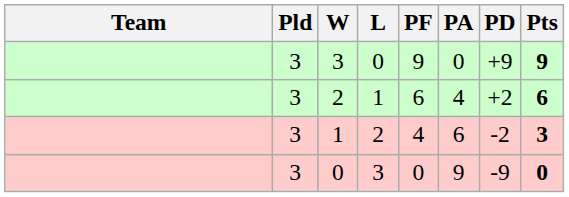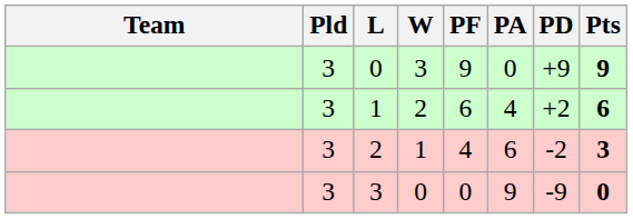columns swapped: W <-> L
